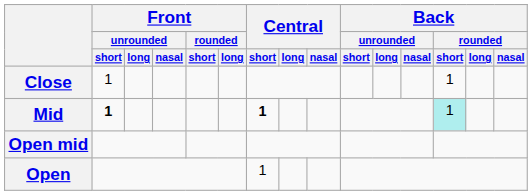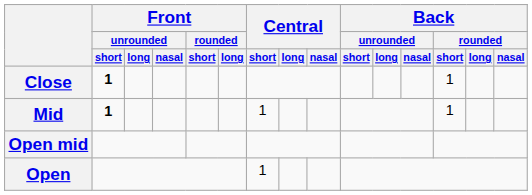Close | Front / unrounded / short: normal -> bold
Mid | Central / short: bold -> normal
Mid | Back / rounded / short: paleturquoise background -> no background
